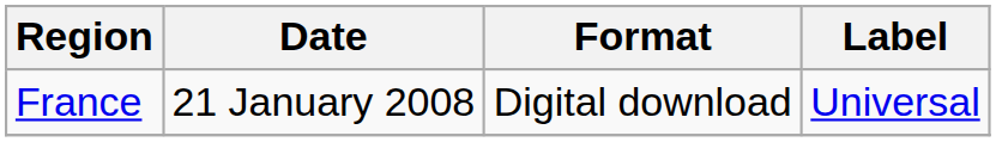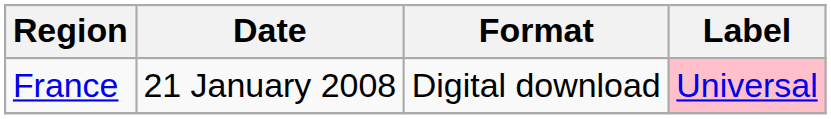France | Label: no background -> pink background
